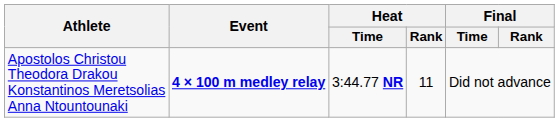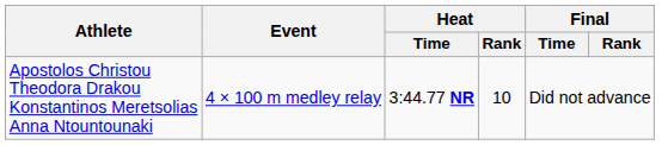row 3 | Event: bold -> normal
row 3 | Heat / Rank: 11 -> 10
